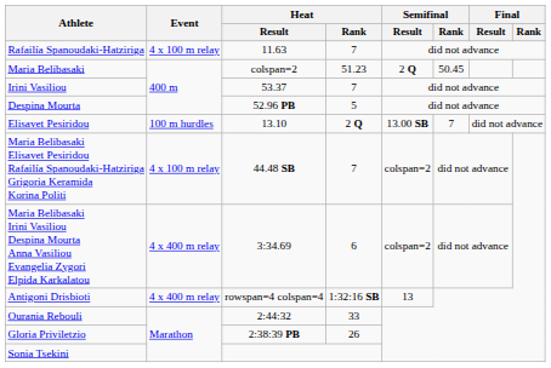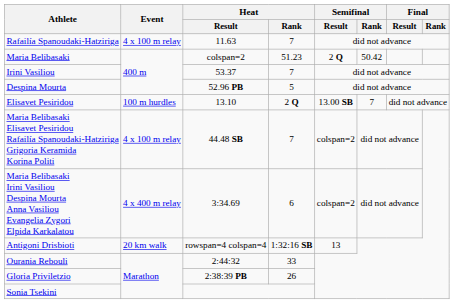Maria Belibasaki | Semifinal / Rank: 50.45 -> 50.42
Antigoni Drisbioti | Event: 4 x 400 m relay -> 20 km walk
